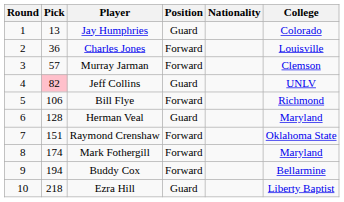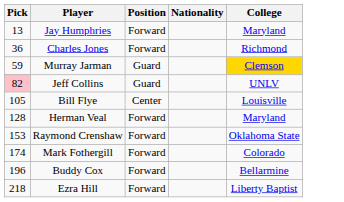- column: Round | 1 | 2 | 3 | 4 | 5 | 6 | 7 | 8 | 9 | 10
Jay Humphries | Position: Guard -> Forward
Jay Humphries | College: Colorado -> Maryland
Charles Jones | College: Louisville -> Richmond
Murray Jarman | Pick: 57 -> 59
Murray Jarman | Position: Forward -> Guard
Murray Jarman | College: no background -> gold background
Bill Flye | Pick: 106 -> 105
Bill Flye | Position: Forward -> Center
Bill Flye | College: Richmond -> Louisville
Herman Veal | Position: Guard -> Forward
Raymond Crenshaw | Pick: 151 -> 153
Mark Fothergill | College: Maryland -> Colorado
Buddy Cox | Pick: 194 -> 196
Ezra Hill | Position: Guard -> Forward
